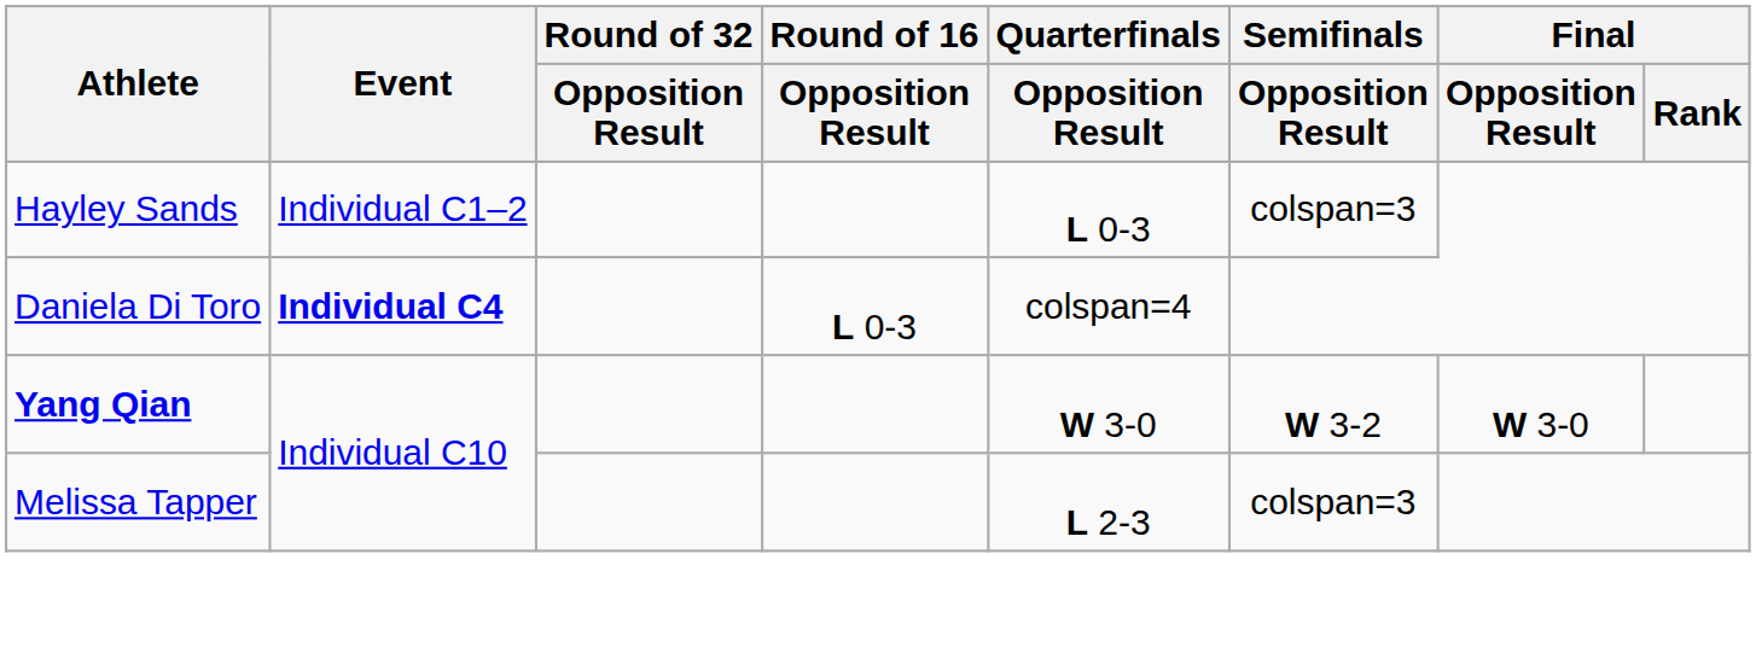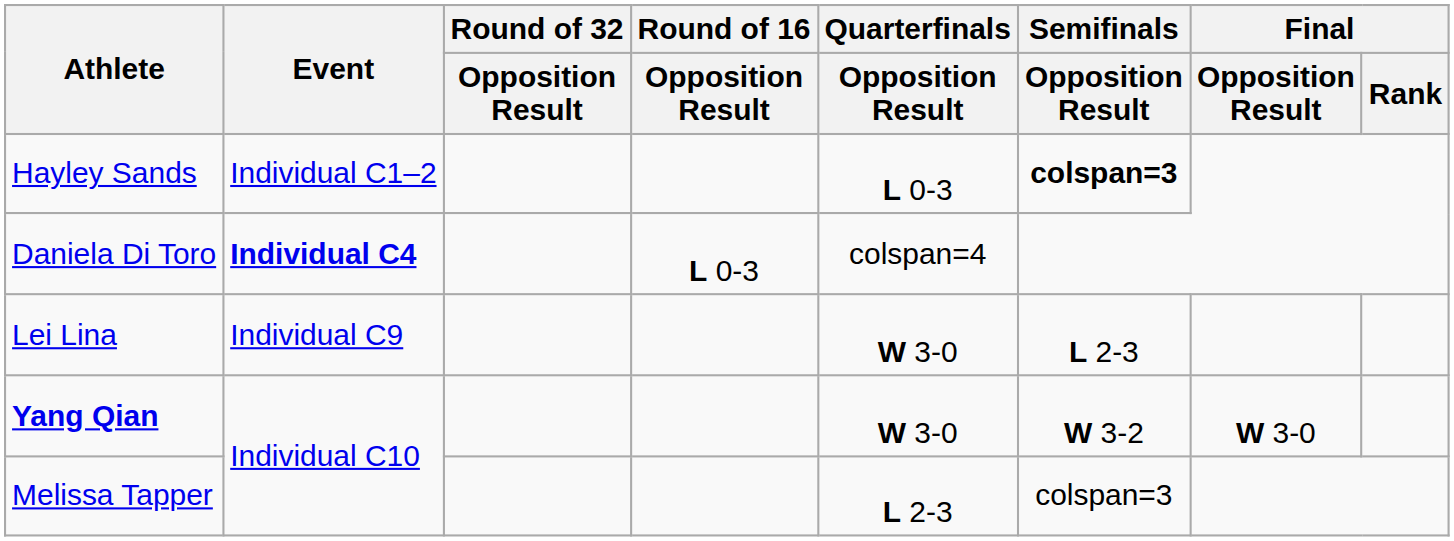Hayley Sands | Semifinals / Opposition Result: normal -> bold
+ row: Lei Lina | Individual C9 | W 3-0 | L 2-3
